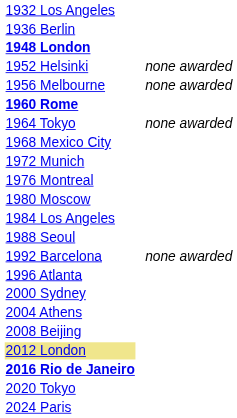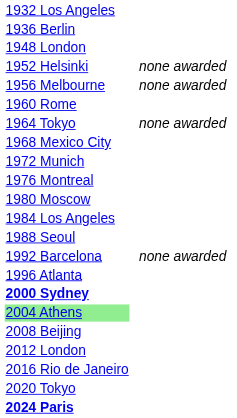1948 London | column 1: bold -> normal
1960 Rome | column 1: bold -> normal
2000 Sydney | column 1: normal -> bold
2004 Athens | column 1: no background -> lightgreen background
2012 London | column 1: khaki background -> no background
2016 Rio de Janeiro | column 1: bold -> normal
2024 Paris | column 1: normal -> bold
